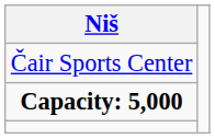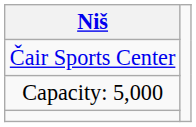Capacity: 5,000 | Niš: bold -> normal
